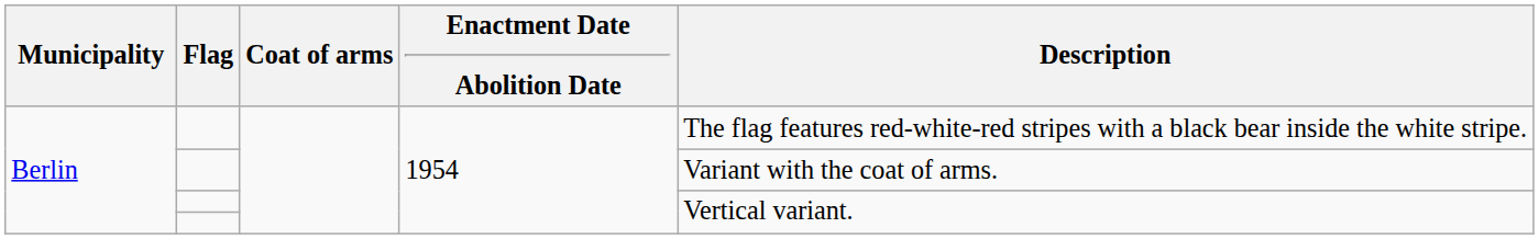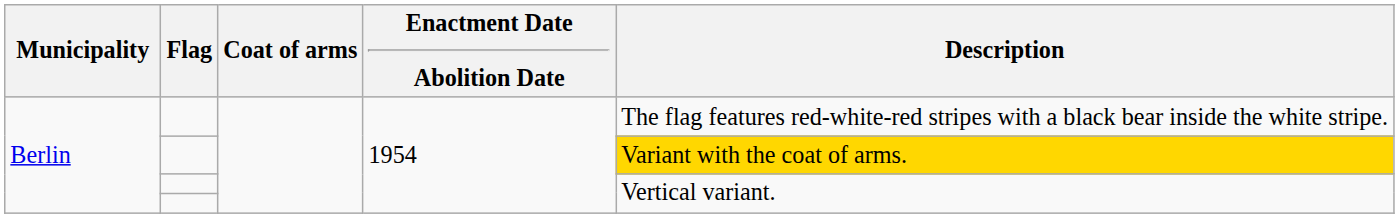row 3 | Description: no background -> gold background
